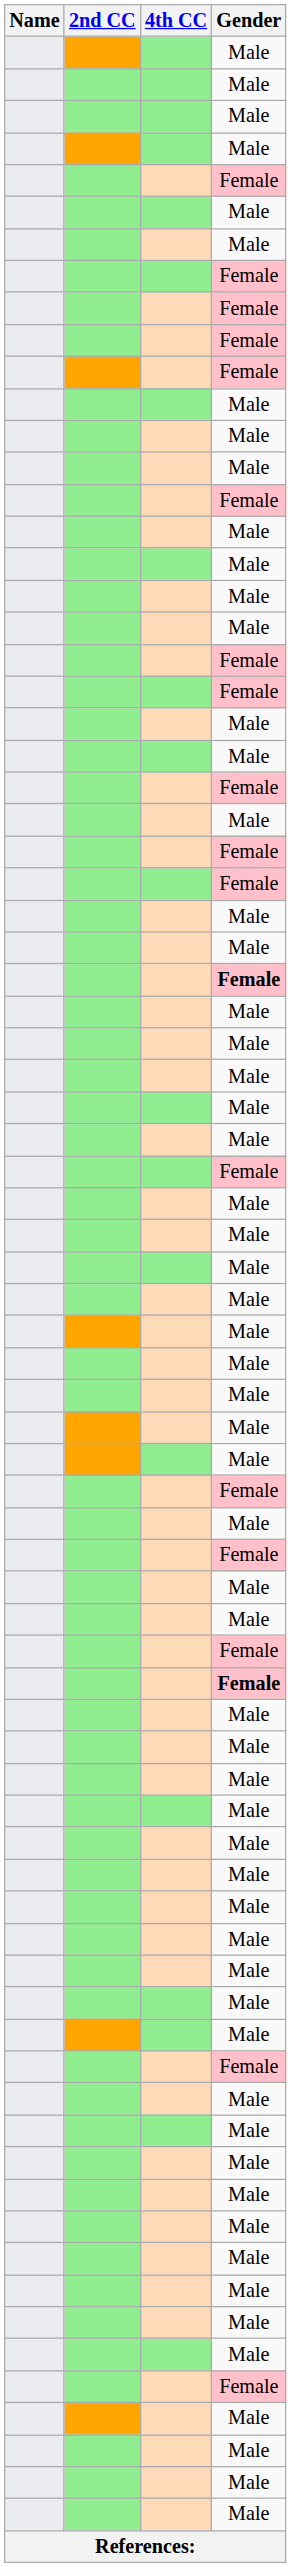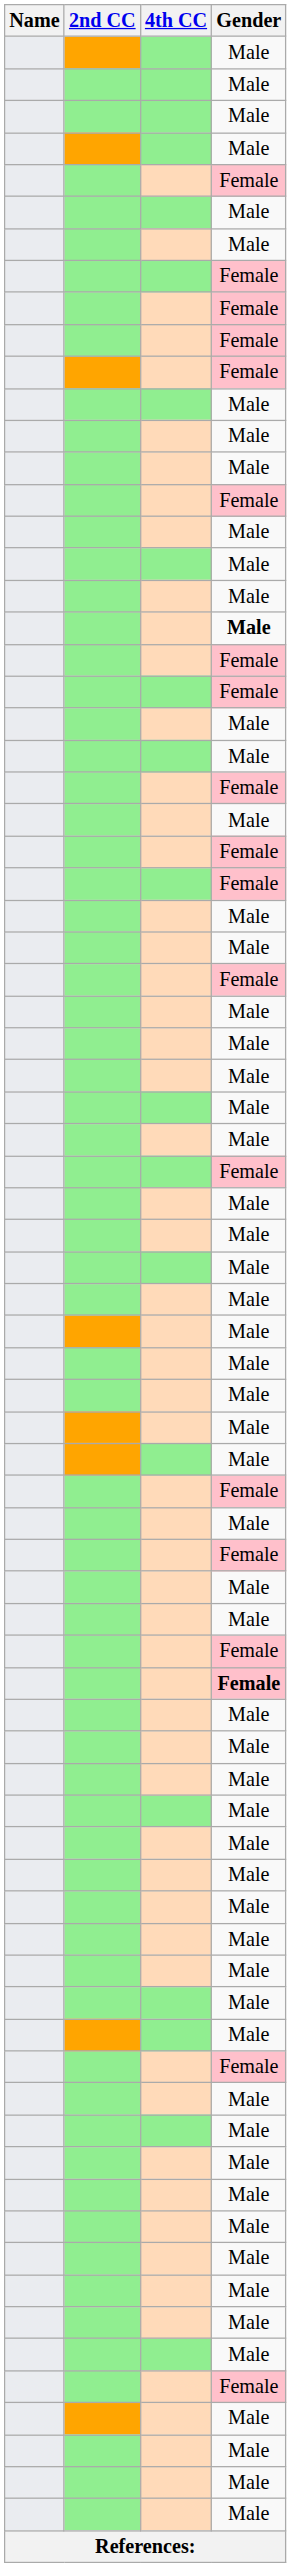row 20 | Gender: normal -> bold
row 31 | Gender: bold -> normal
